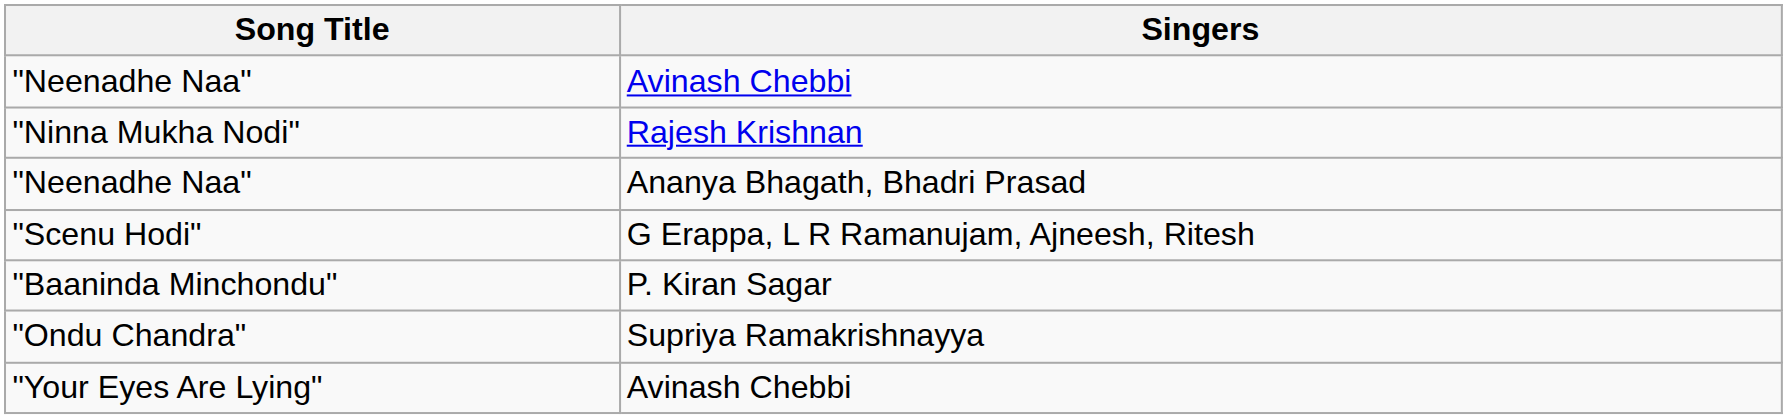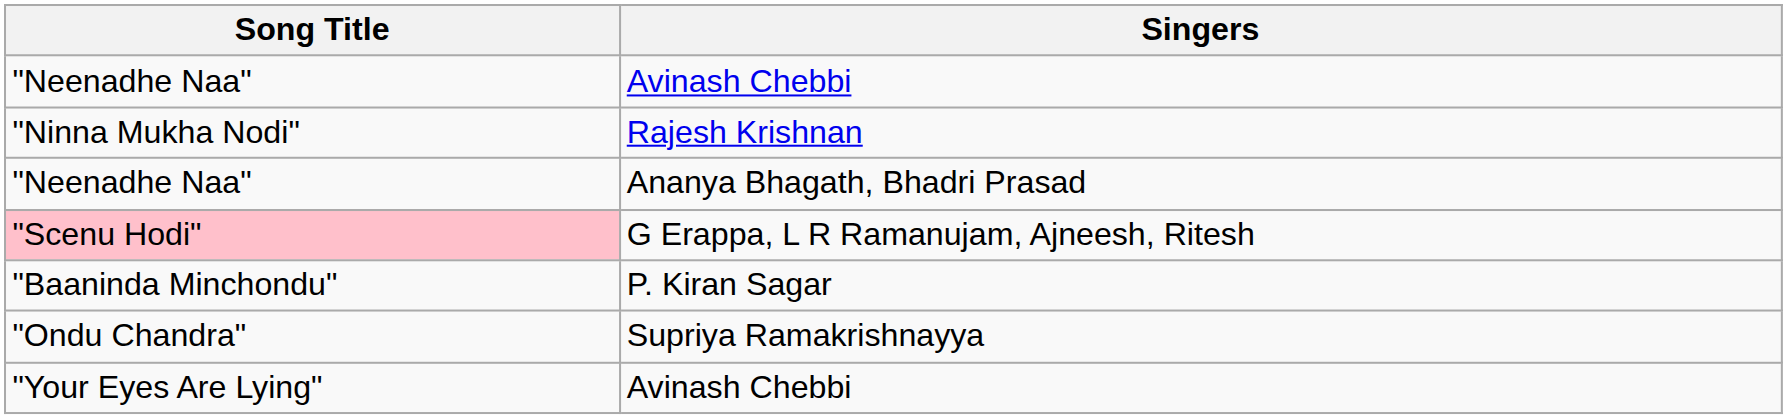row 5 | Song Title: no background -> pink background
